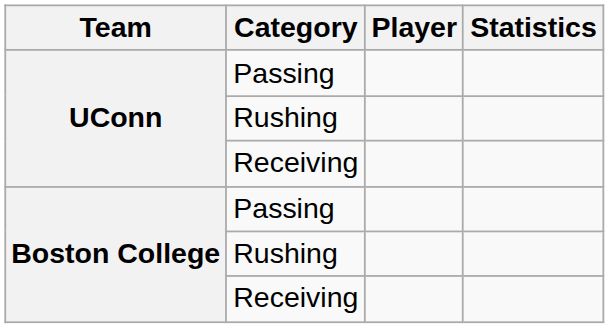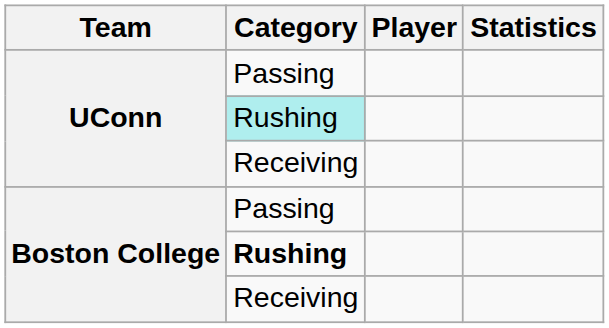UConn / Rushing | Category: no background -> paleturquoise background
Boston College / Rushing | Category: normal -> bold
